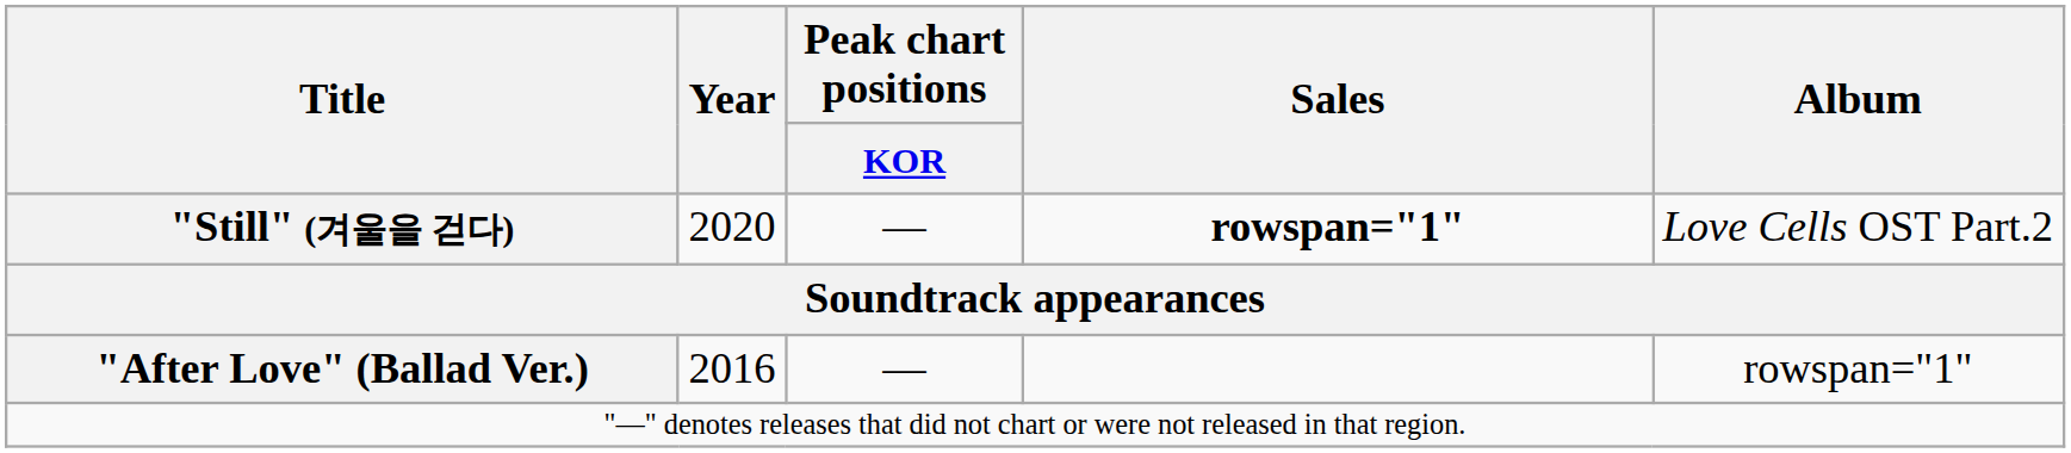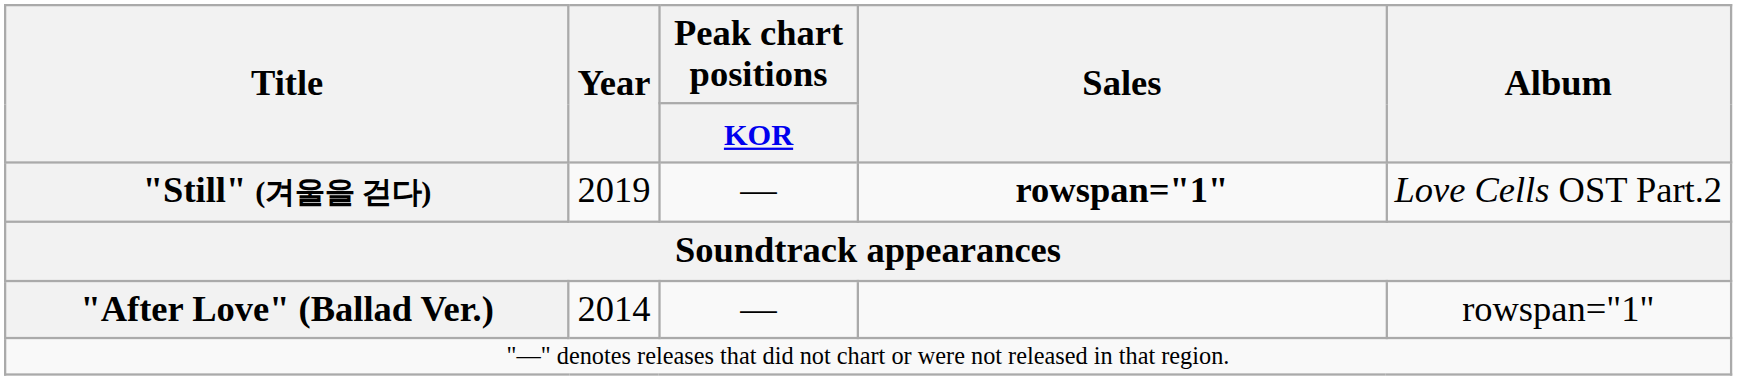"Still" (겨울을 걷다) | Year: 2020 -> 2019
"After Love" (Ballad Ver.) | Year: 2016 -> 2014
